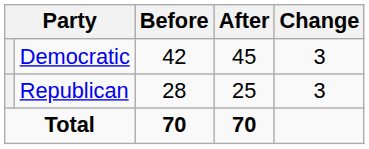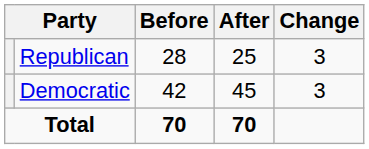rows swapped: Democratic <-> Republican
